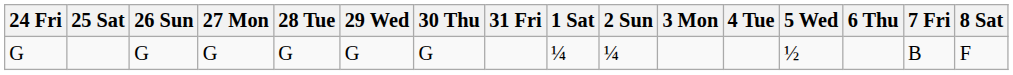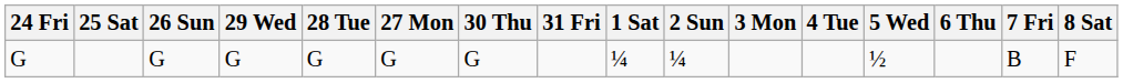columns swapped: 27 Mon <-> 29 Wed
